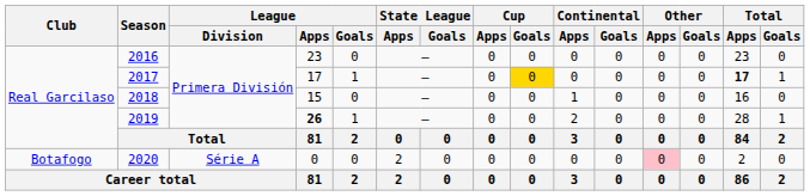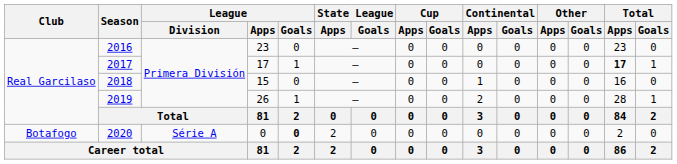2017 | Cup / Goals: gold background -> no background
2019 | League / Apps: bold -> normal
2020 | League / Goals: normal -> bold
2020 | Other / Apps: pink background -> no background
